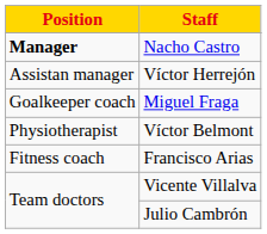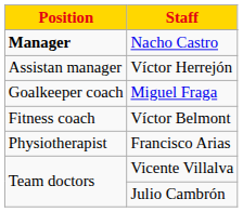Víctor Belmont | Position: Physiotherapist -> Fitness coach
Francisco Arias | Position: Fitness coach -> Physiotherapist
